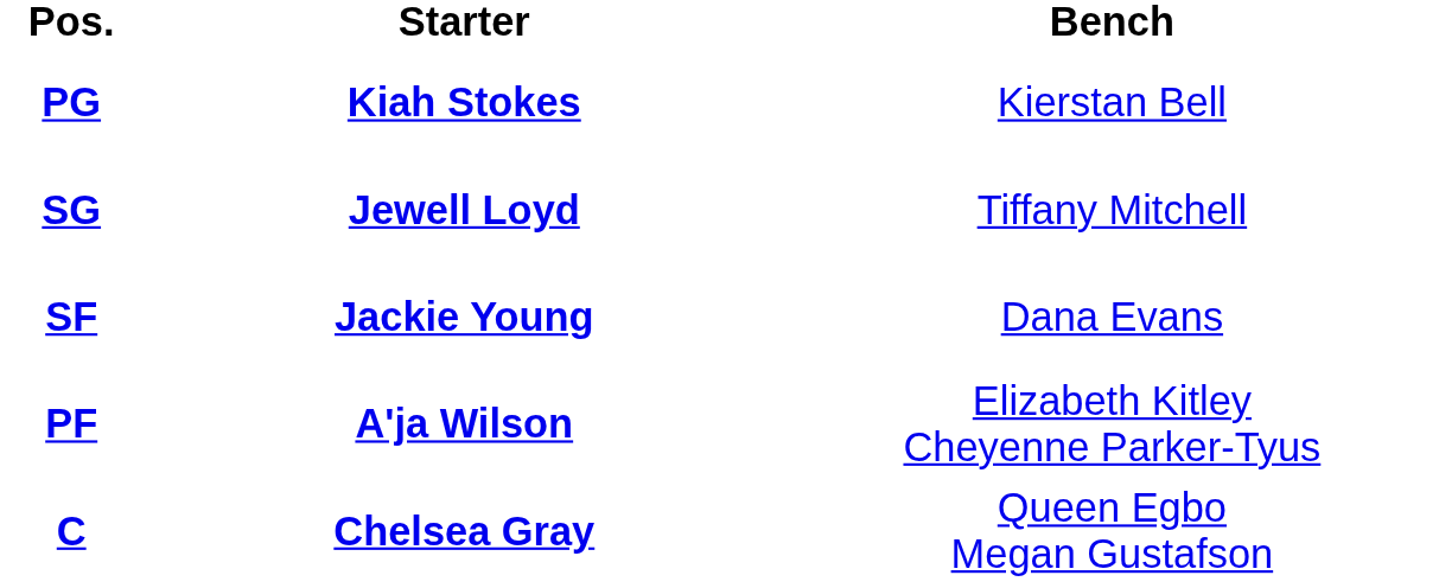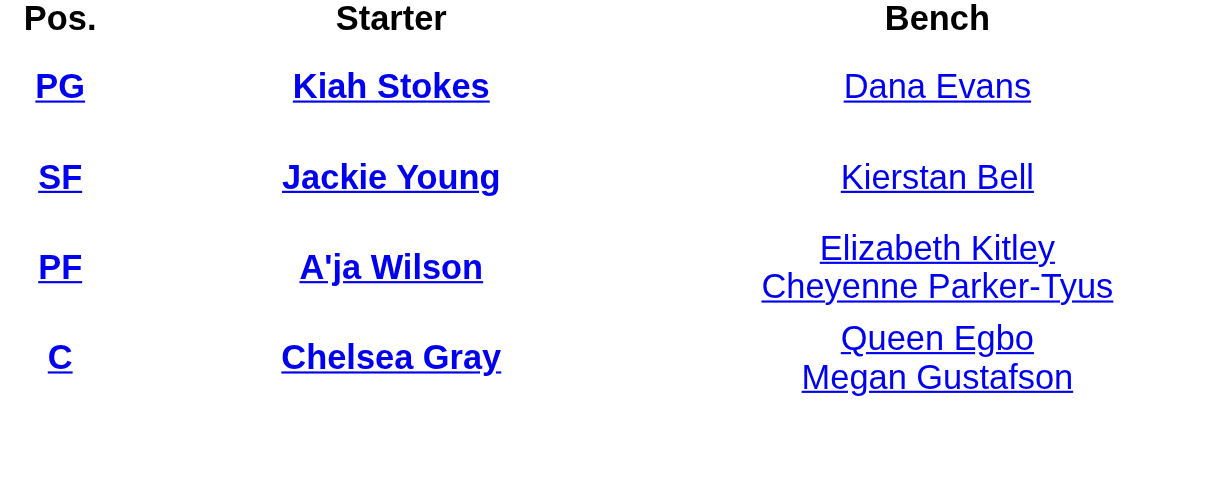PG | Bench: Kierstan Bell -> Dana Evans
- row: SG | Jewell Loyd | Tiffany Mitchell
SF | Bench: Dana Evans -> Kierstan Bell
